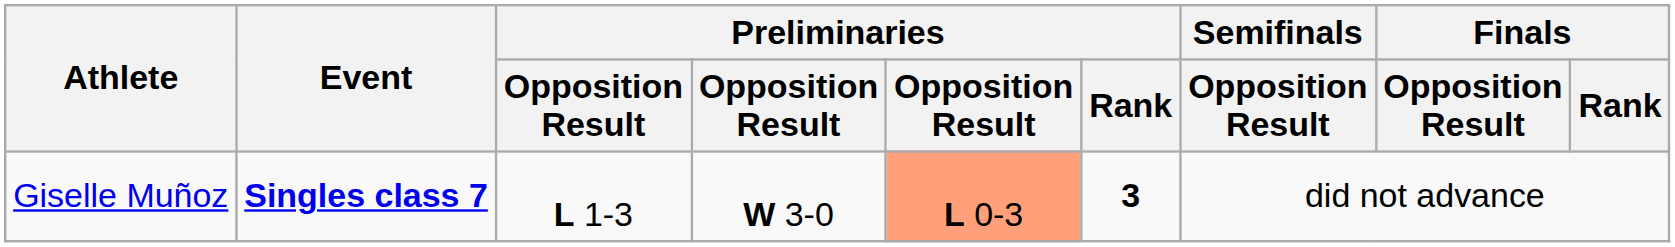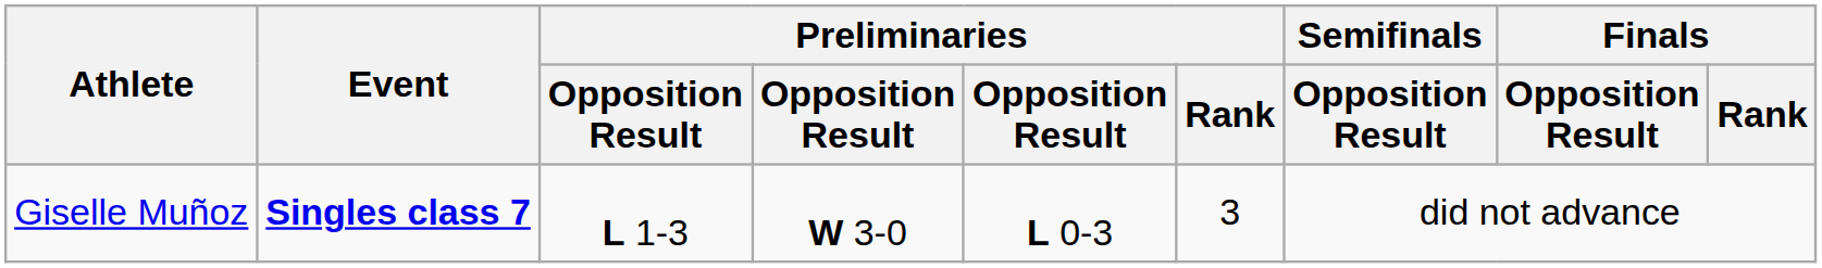Giselle Muñoz | column 5: lightsalmon background -> no background
Giselle Muñoz | Preliminaries / Rank: bold -> normal
